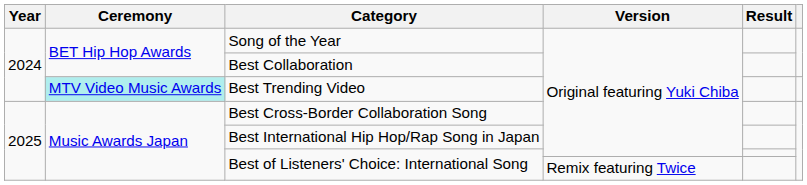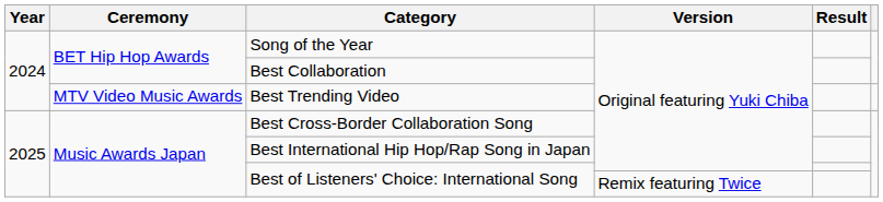Best Trending Video | Ceremony: paleturquoise background -> no background
